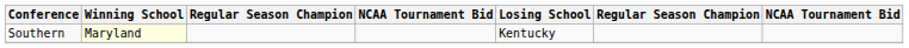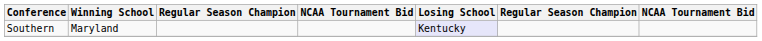Southern | Winning School: lightyellow background -> no background
Southern | Losing School: no background -> lavender background
